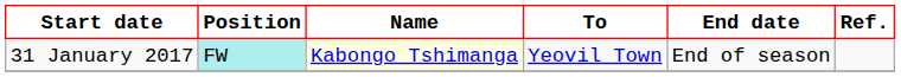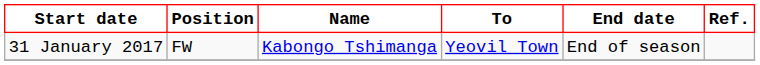31 January 2017 | Position: paleturquoise background -> no background
31 January 2017 | Name: lightyellow background -> no background
